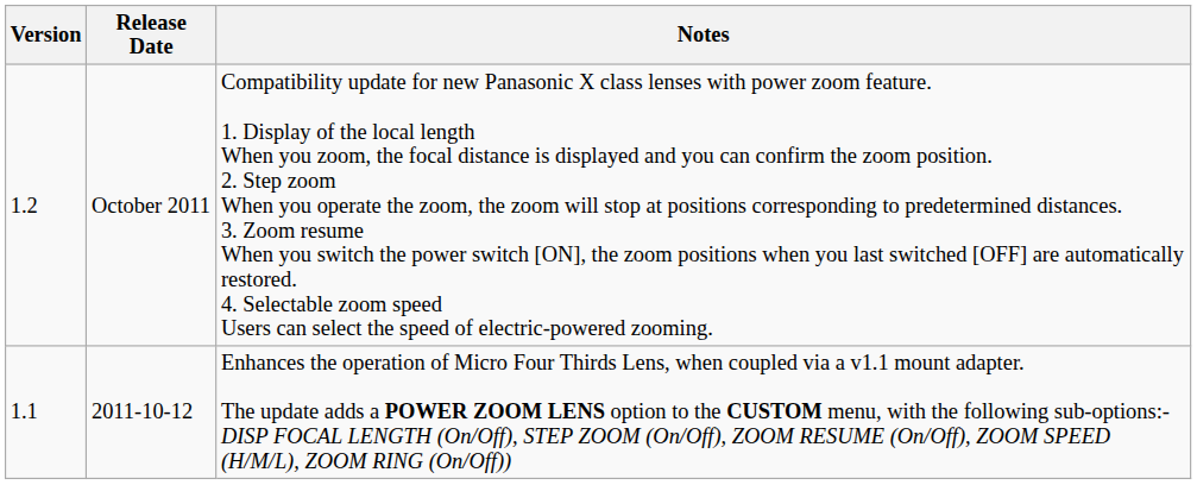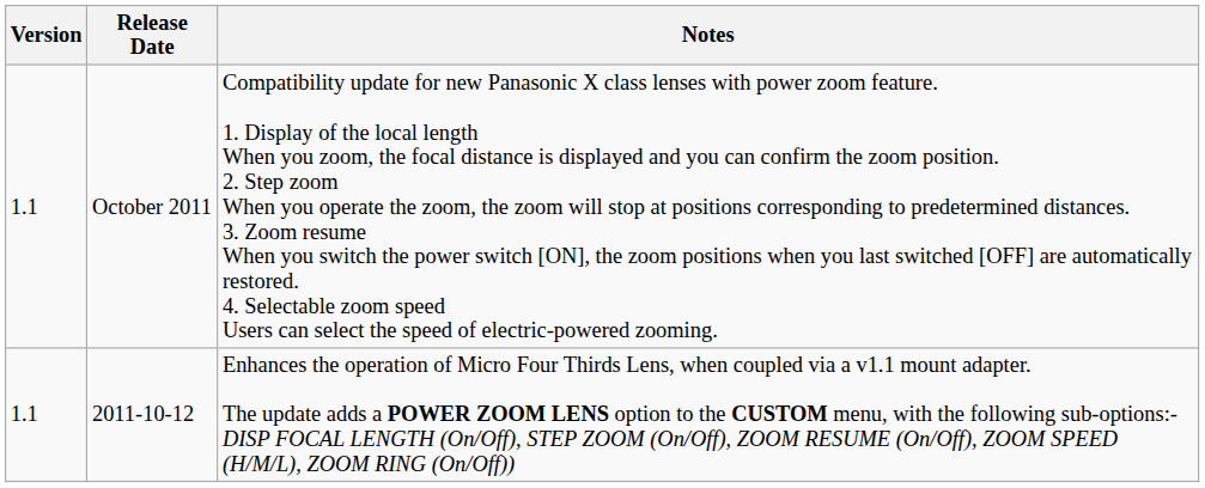October 2011 | Version: 1.2 -> 1.1
